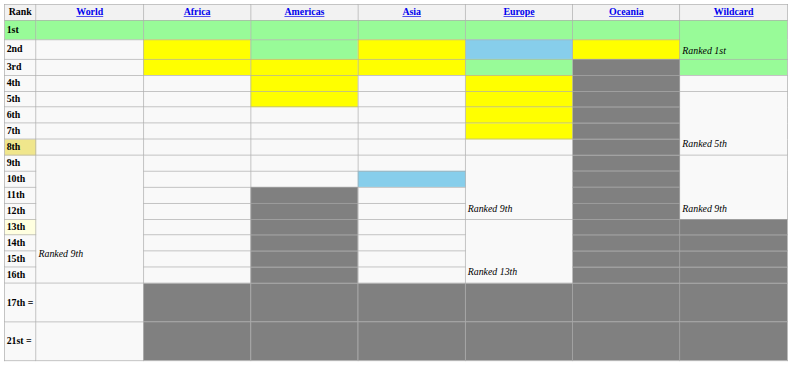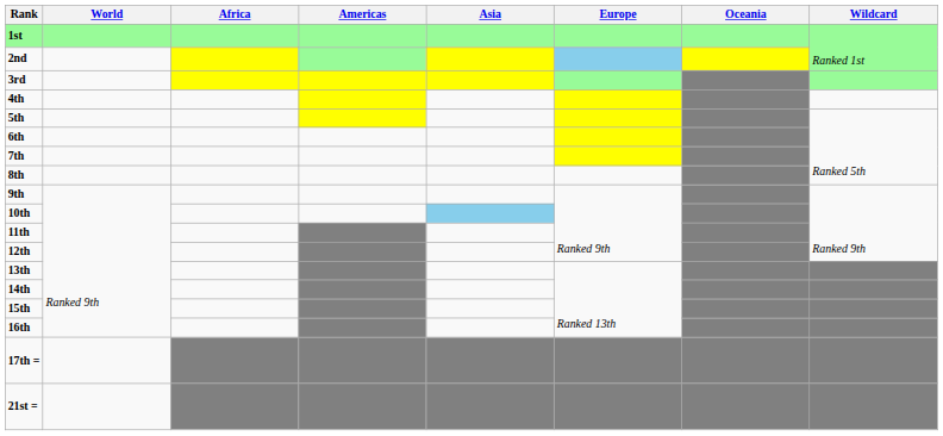8th | Rank: khaki background -> no background
13th | Rank: lightyellow background -> no background
